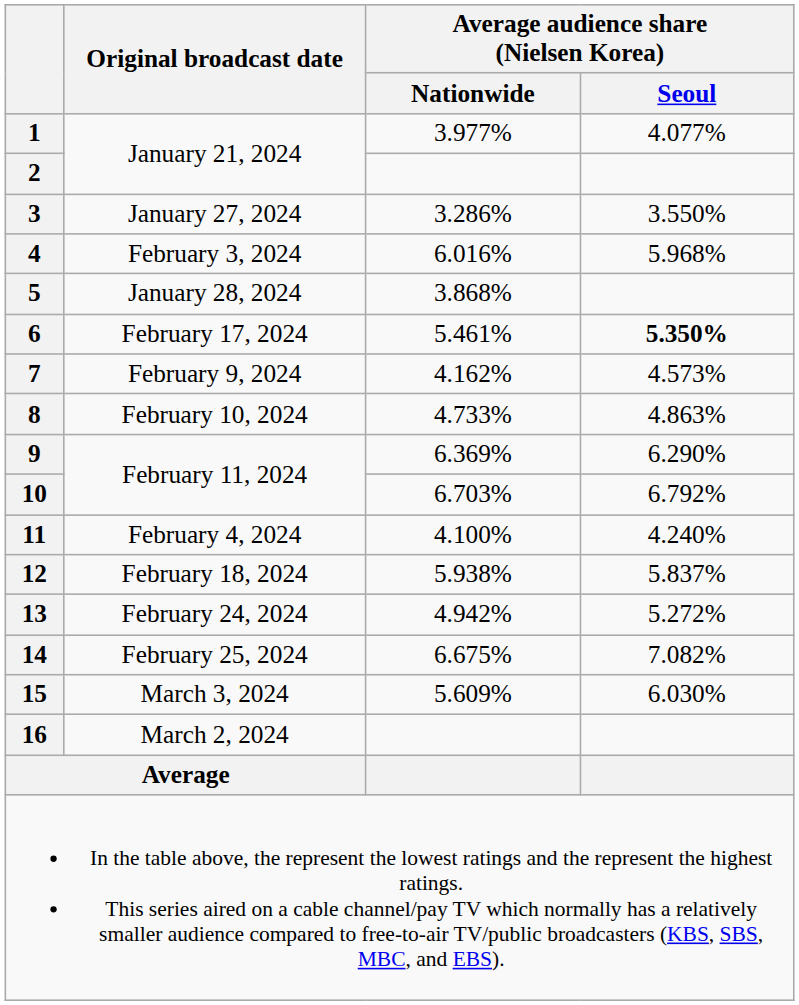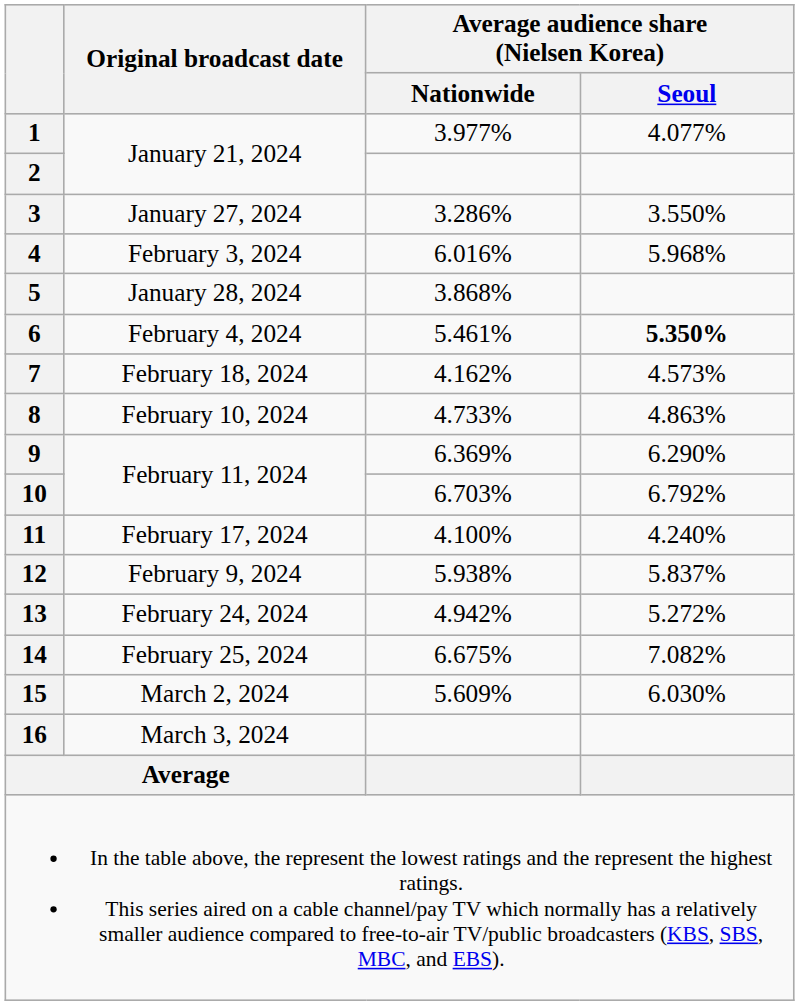6 | Original broadcast date: February 17, 2024 -> February 4, 2024
7 | Original broadcast date: February 9, 2024 -> February 18, 2024
11 | Original broadcast date: February 4, 2024 -> February 17, 2024
12 | Original broadcast date: February 18, 2024 -> February 9, 2024
15 | Original broadcast date: March 3, 2024 -> March 2, 2024
16 | Original broadcast date: March 2, 2024 -> March 3, 2024
